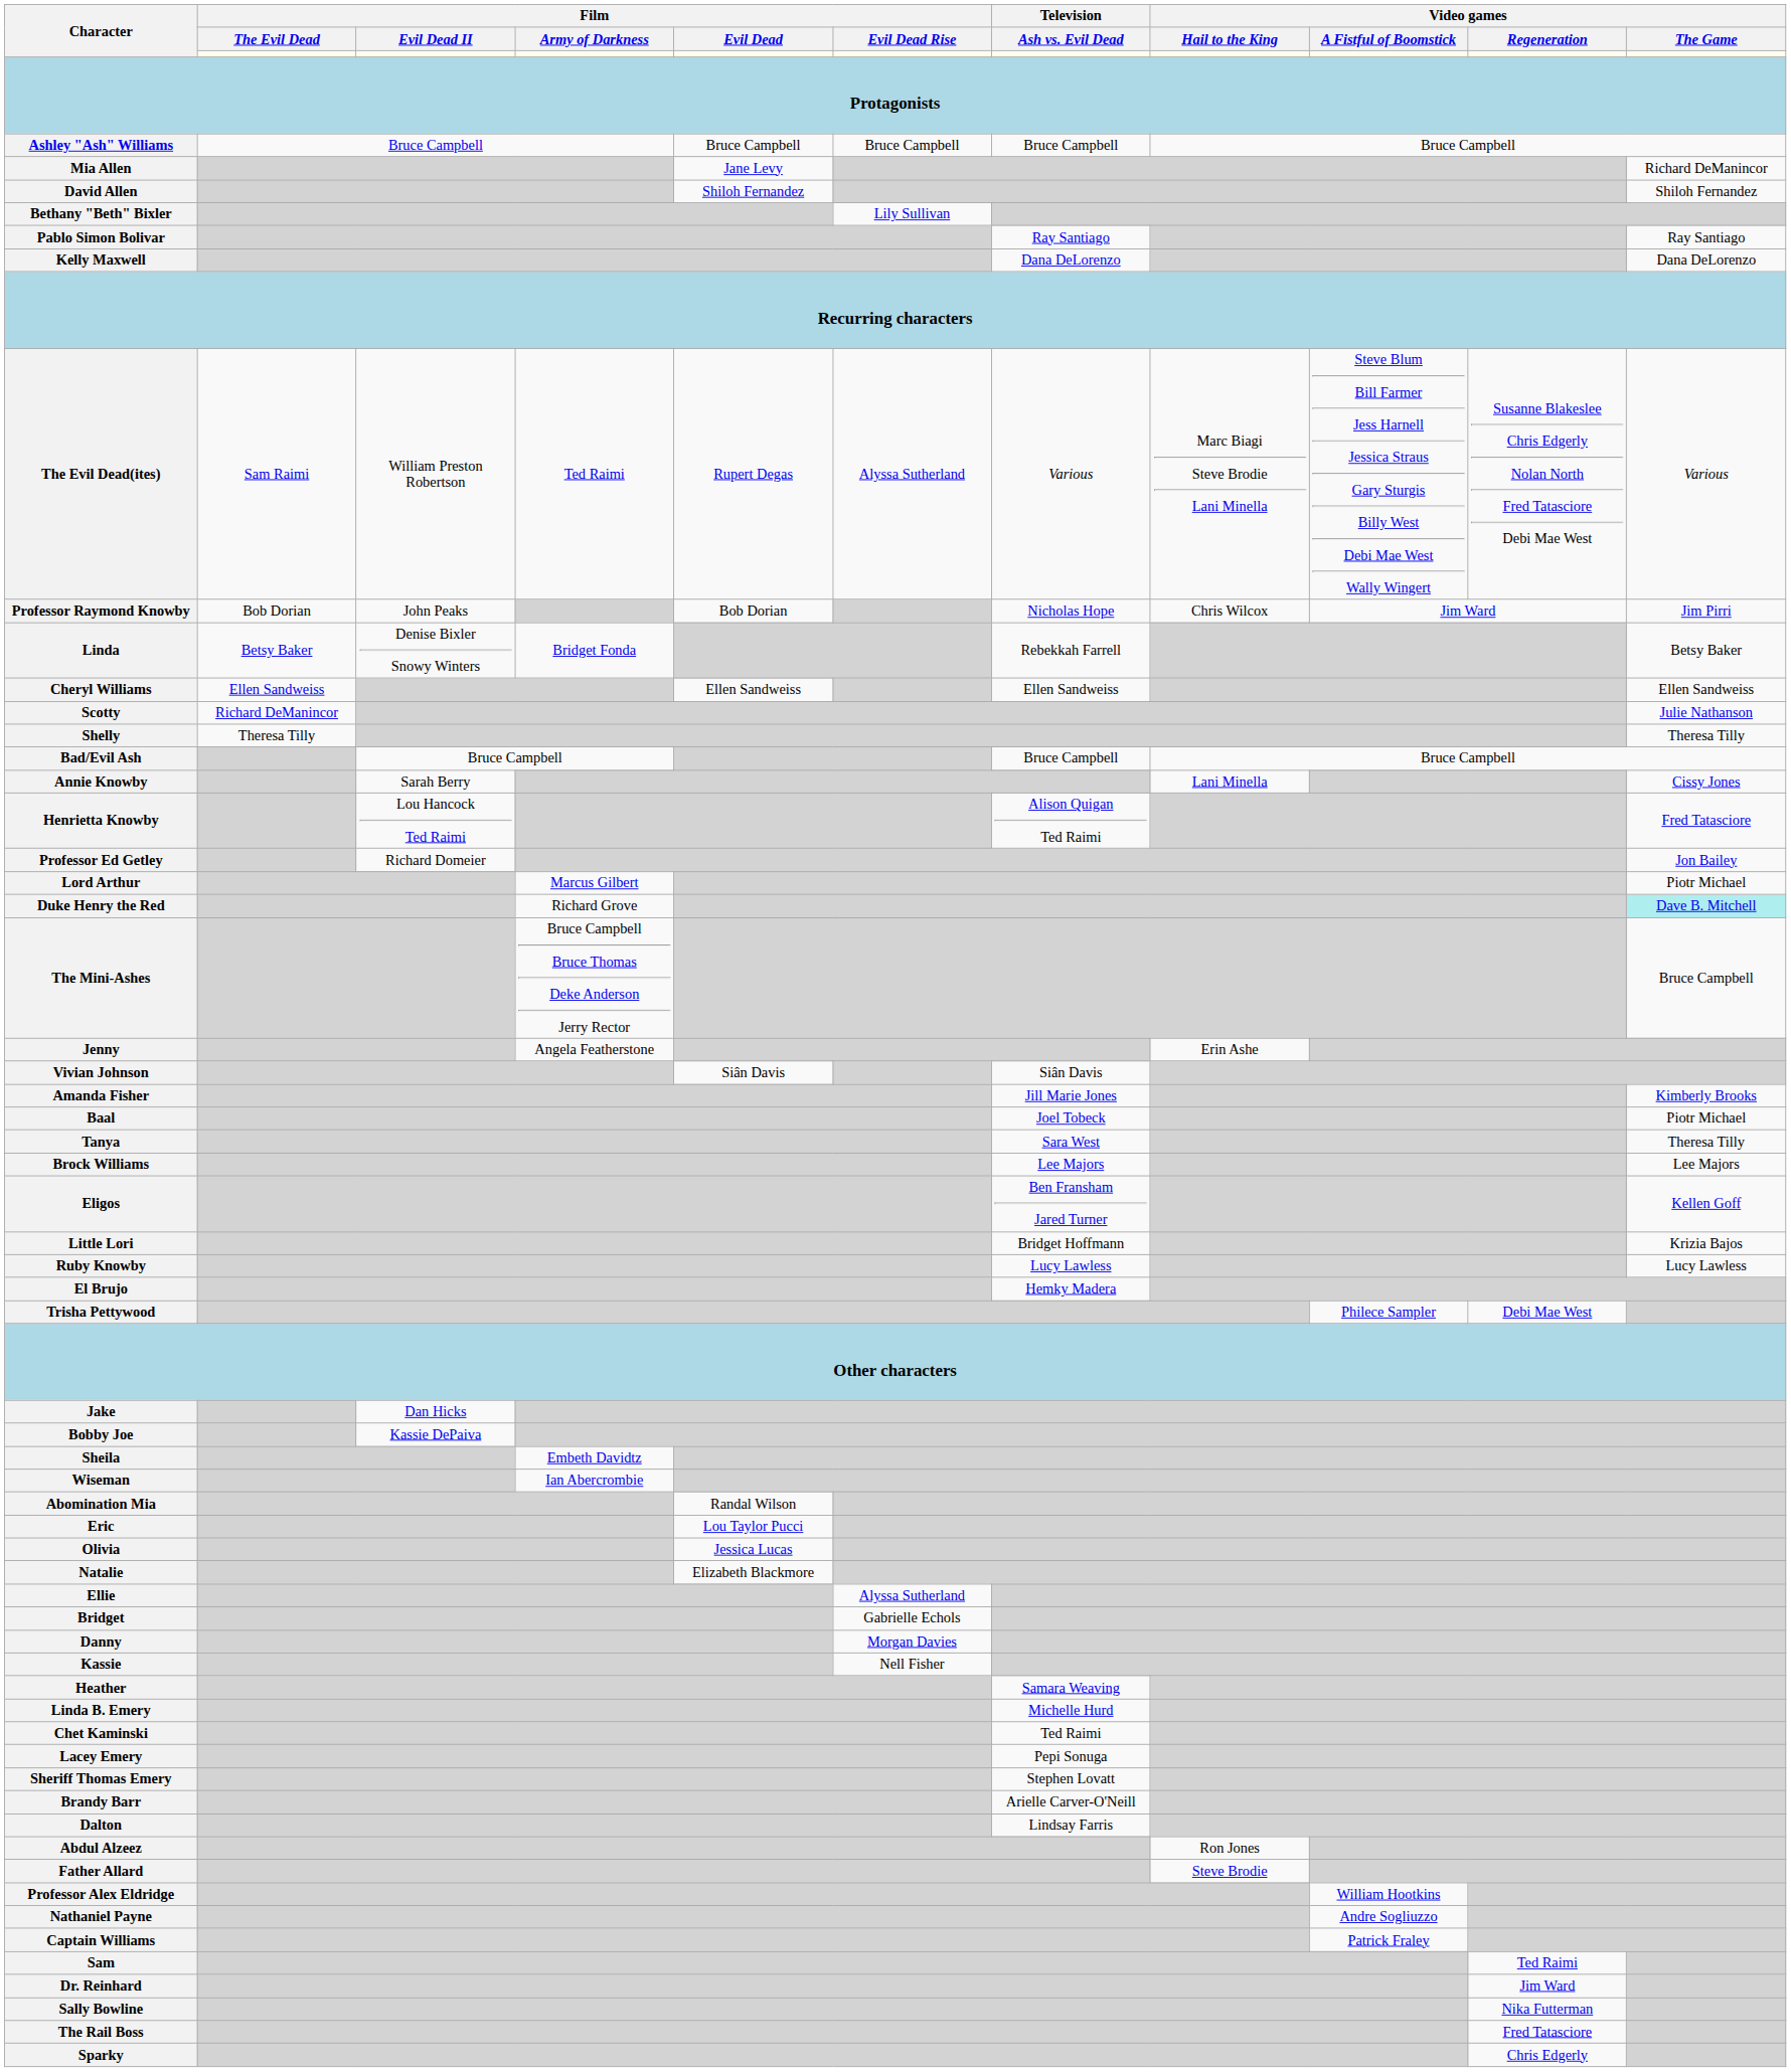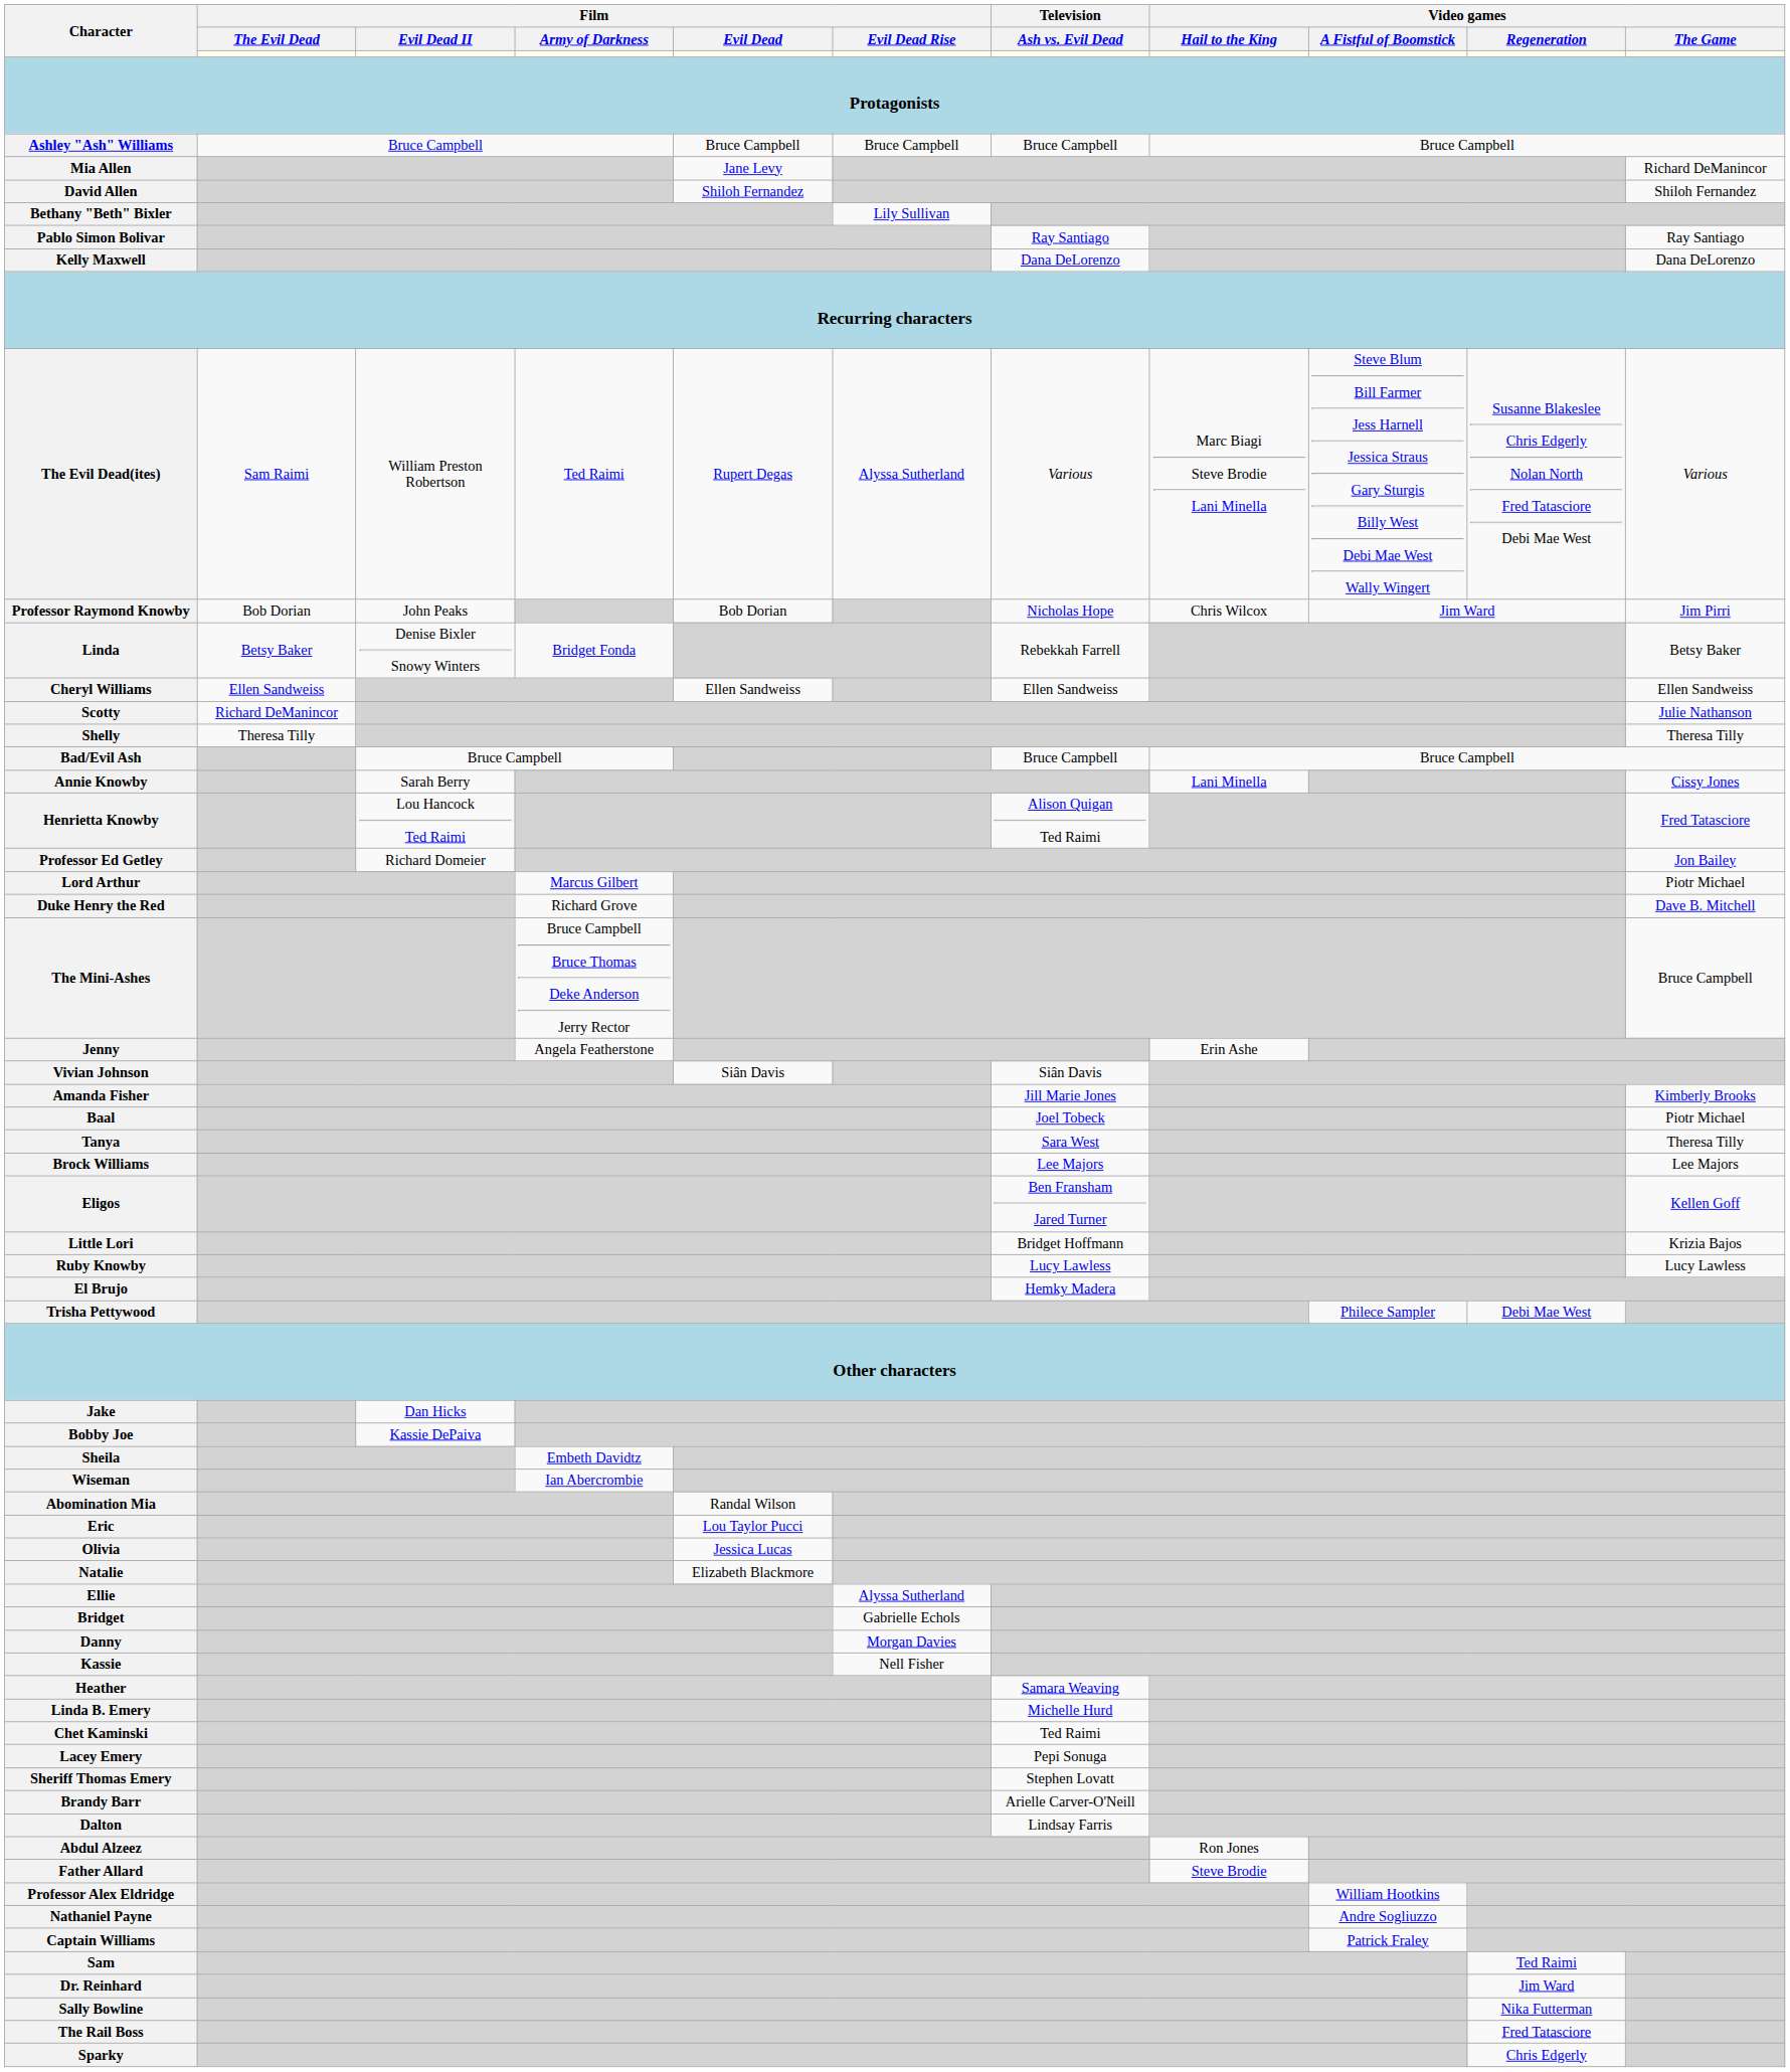Duke Henry the Red | Video games / The Game / Protagonists: paleturquoise background -> no background
